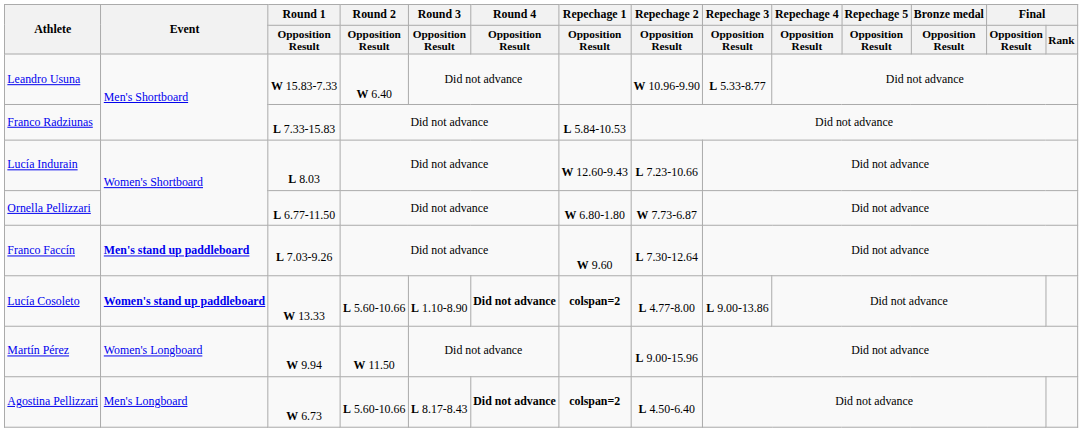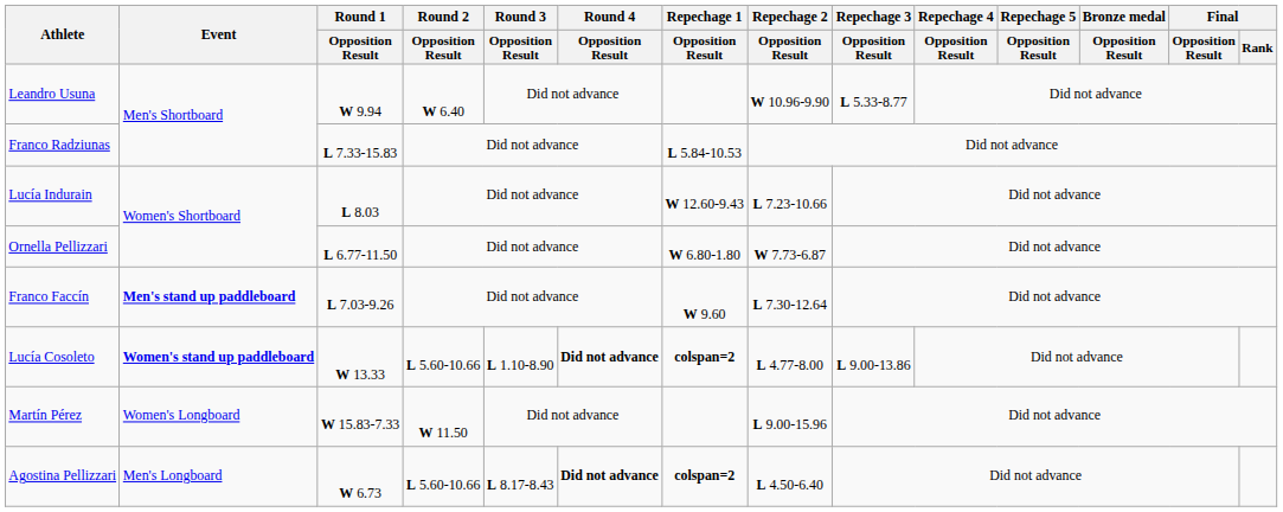Leandro Usuna | Round 1 / Opposition Result: W 15.83-7.33 -> W 9.94
Martín Pérez | Round 1 / Opposition Result: W 9.94 -> W 15.83-7.33
